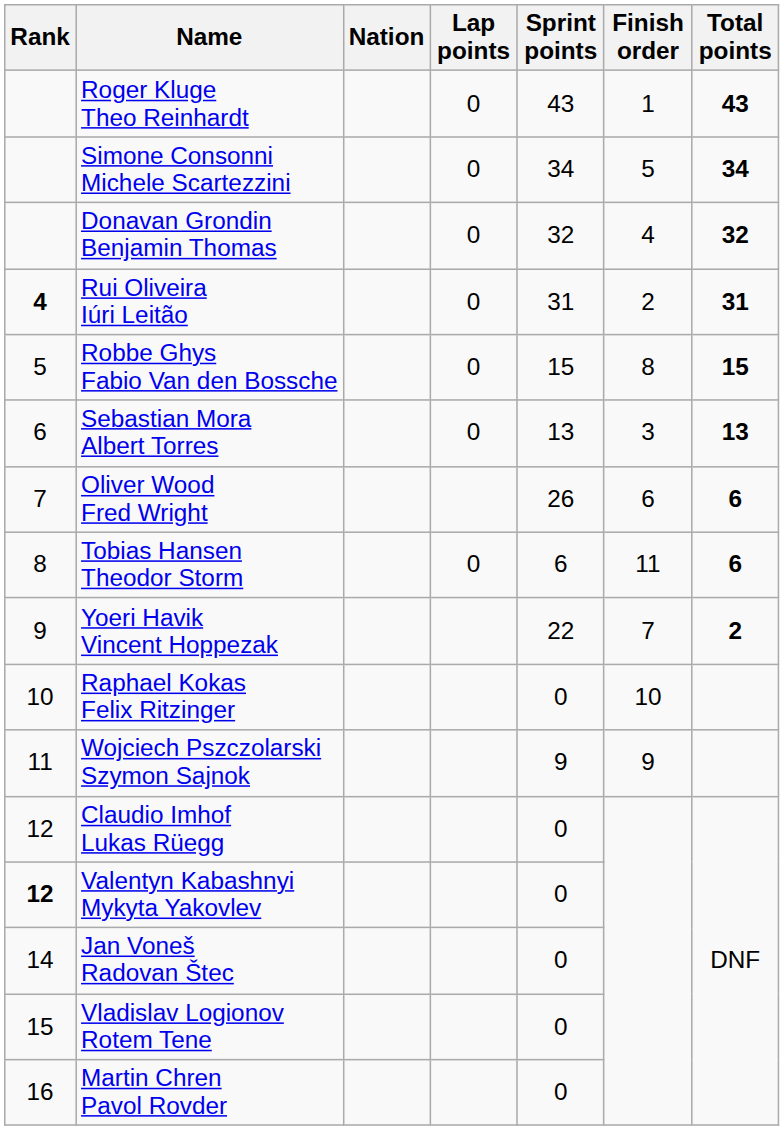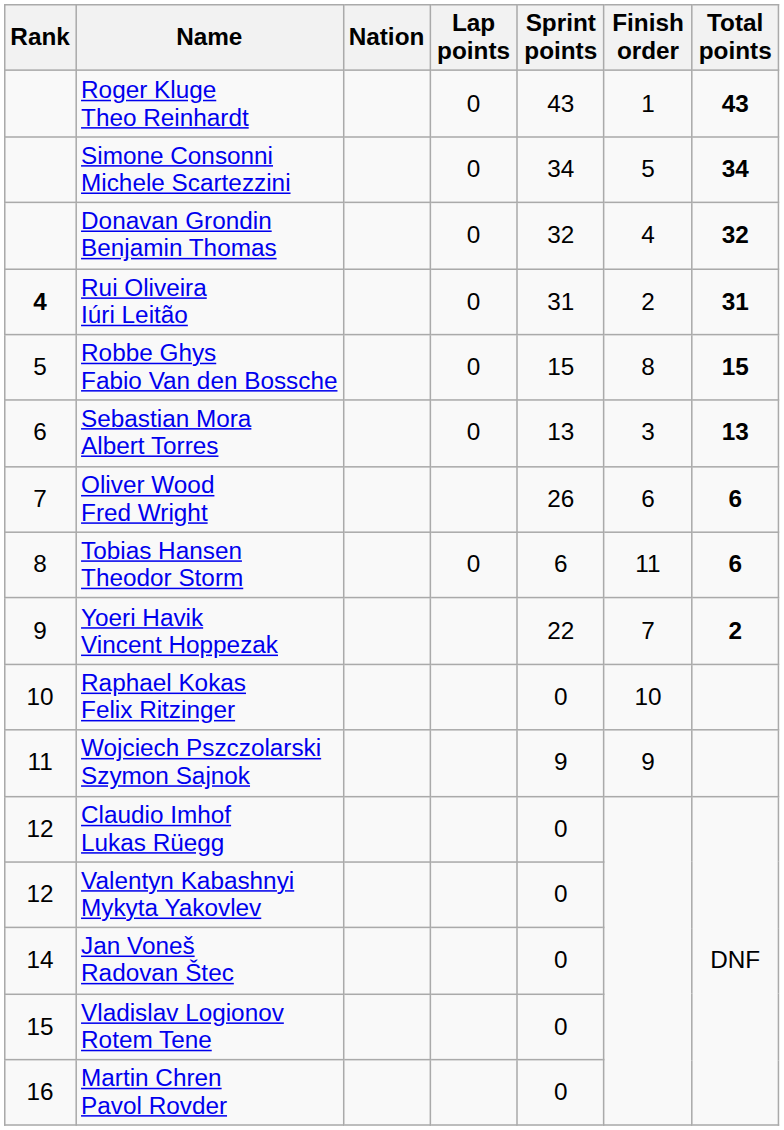Valentyn Kabashnyi Mykyta Yakovlev | Rank: bold -> normal
